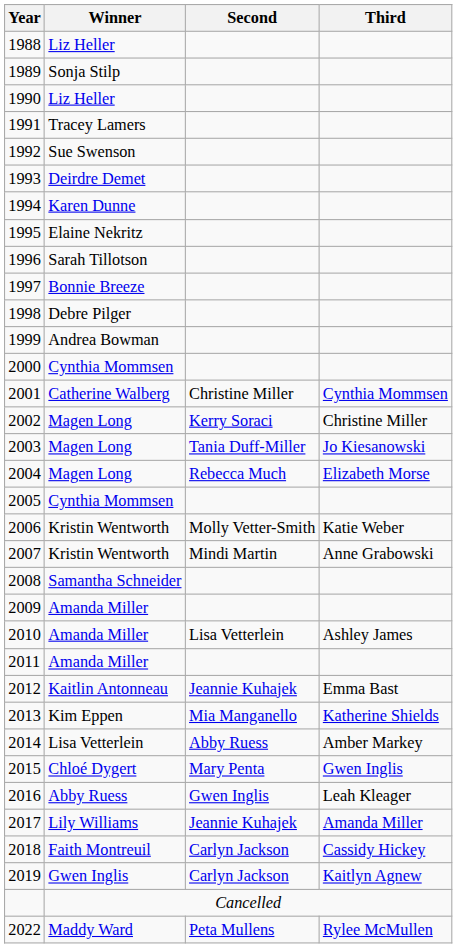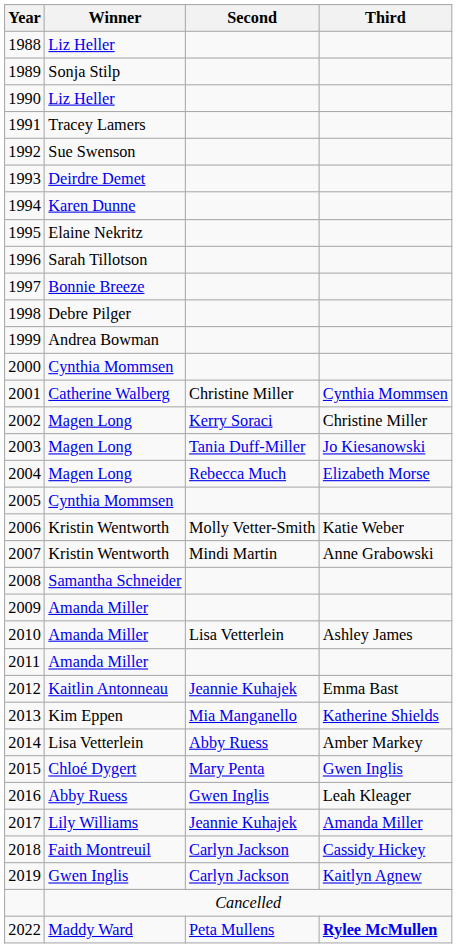2022 | Third: normal -> bold
